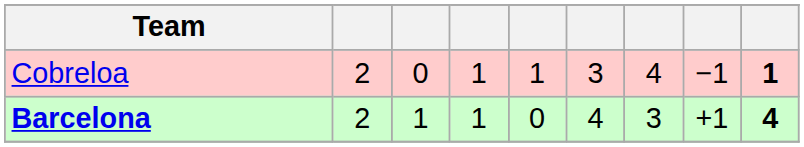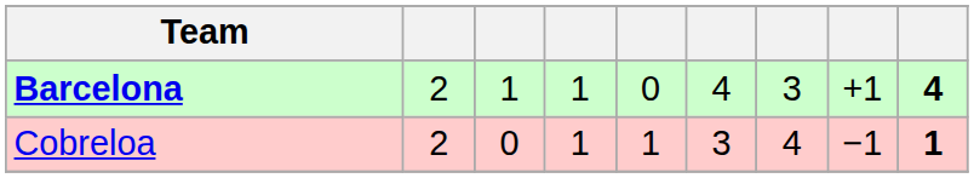rows swapped: Barcelona <-> Cobreloa
